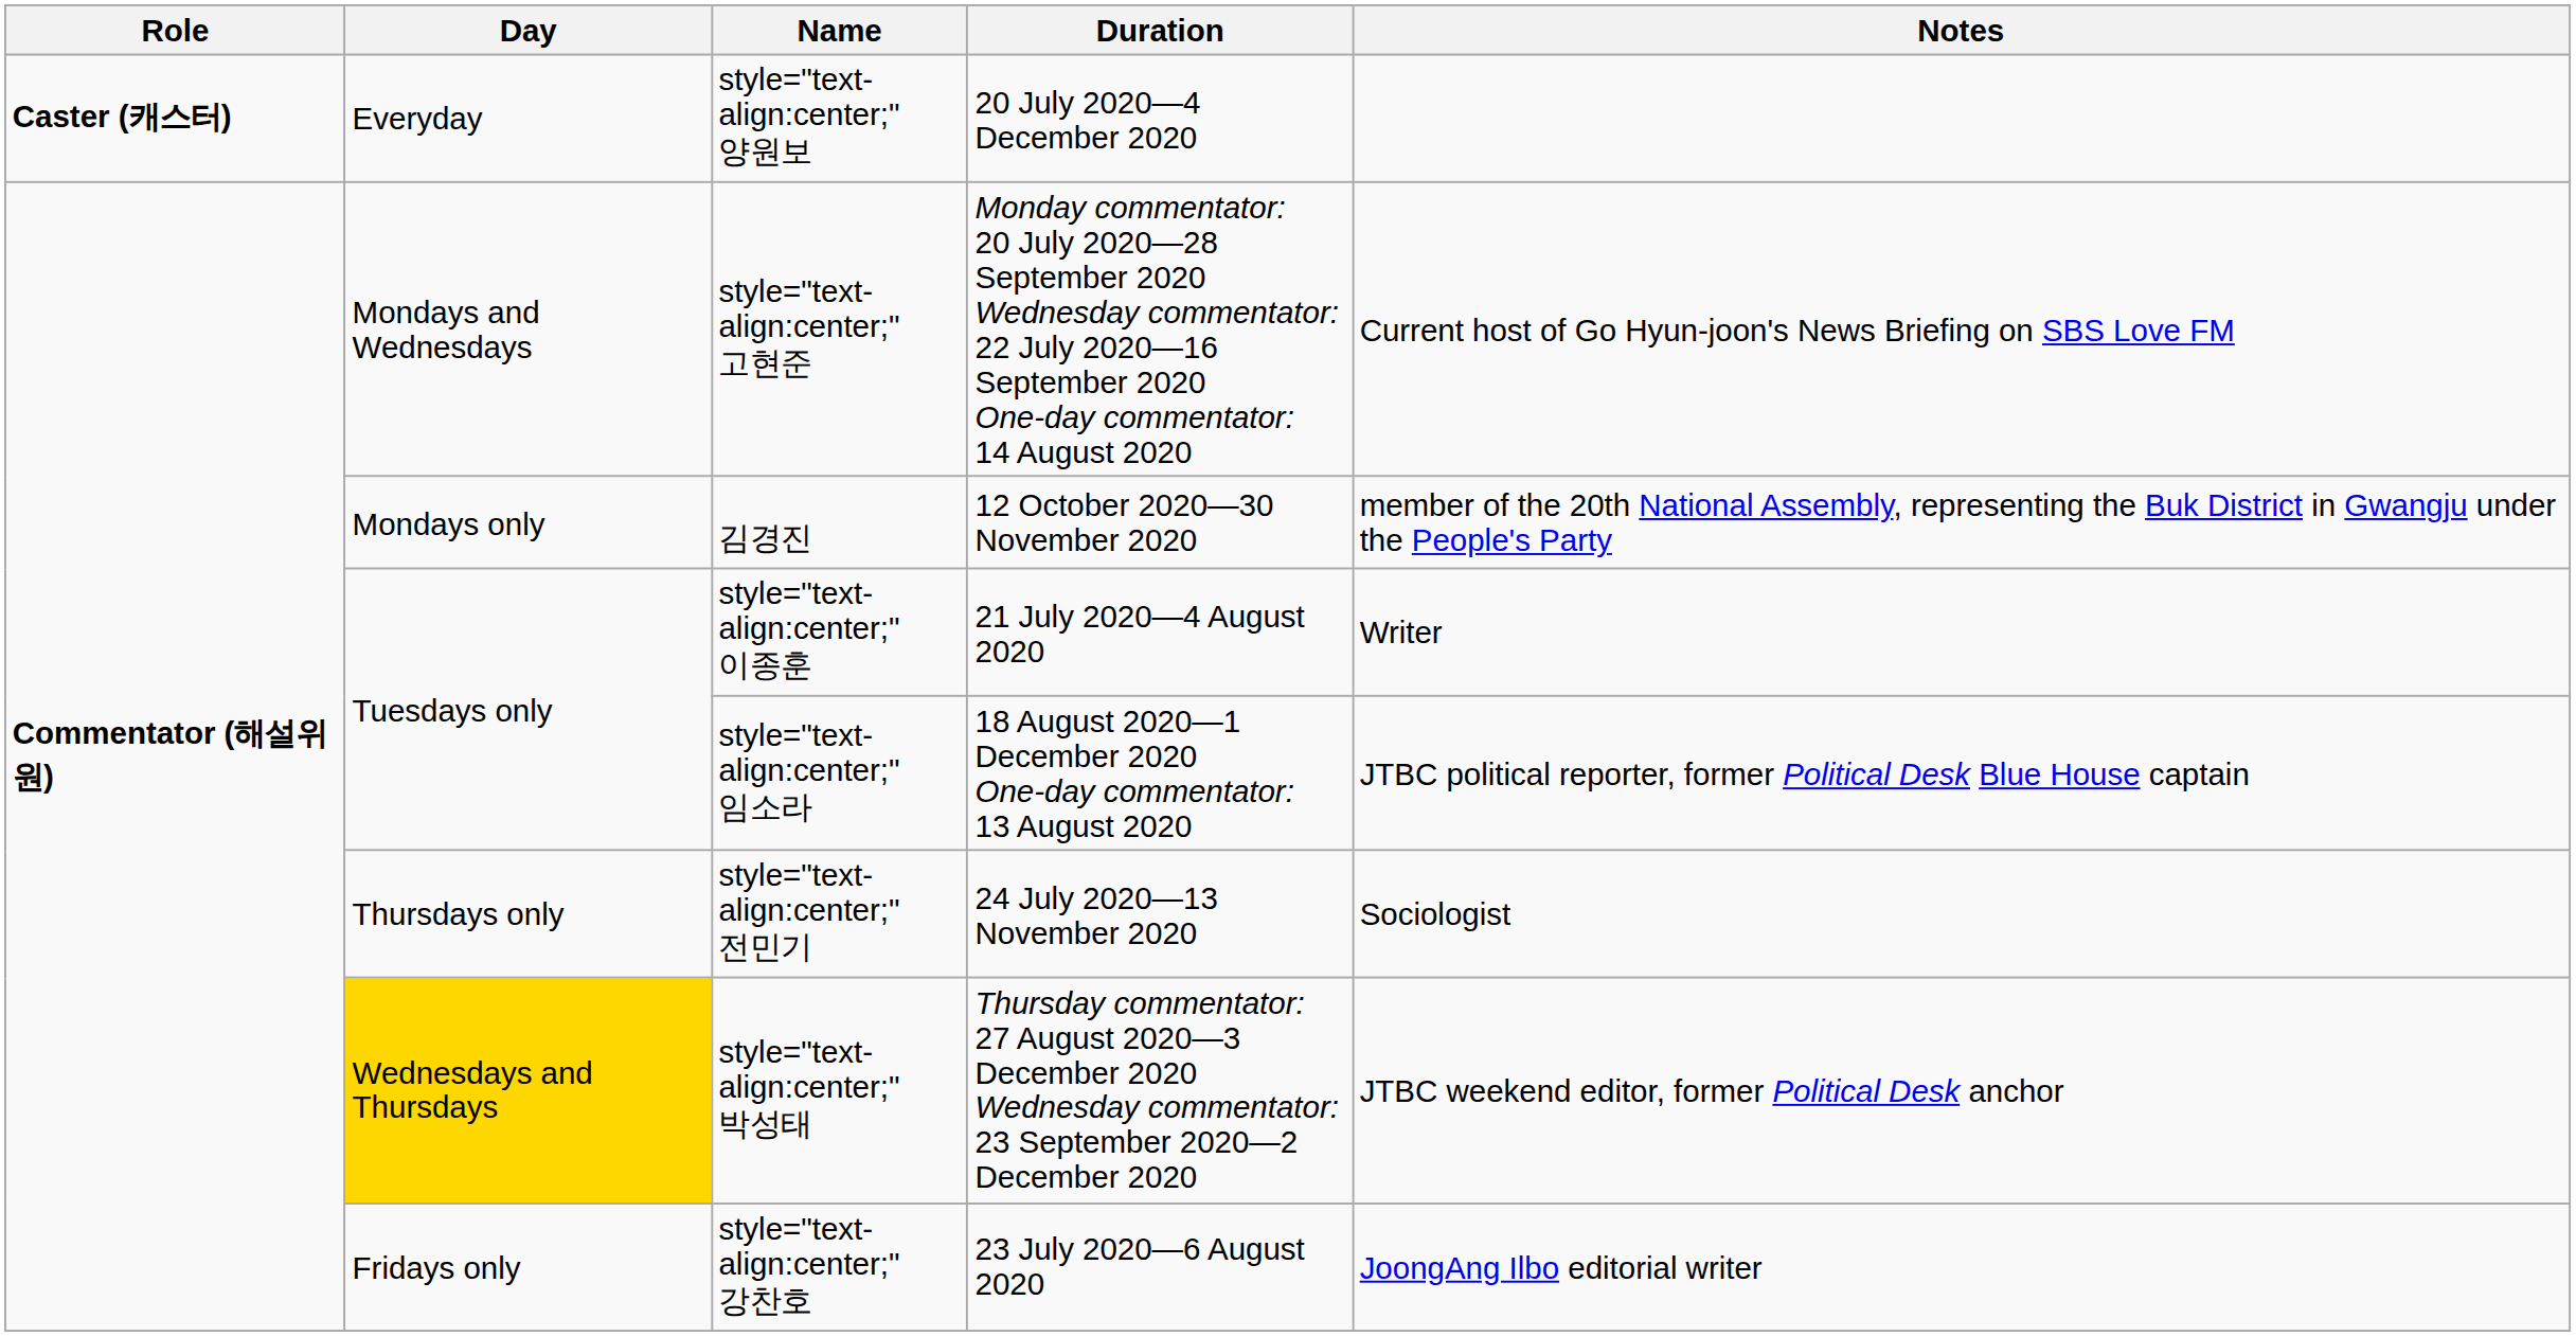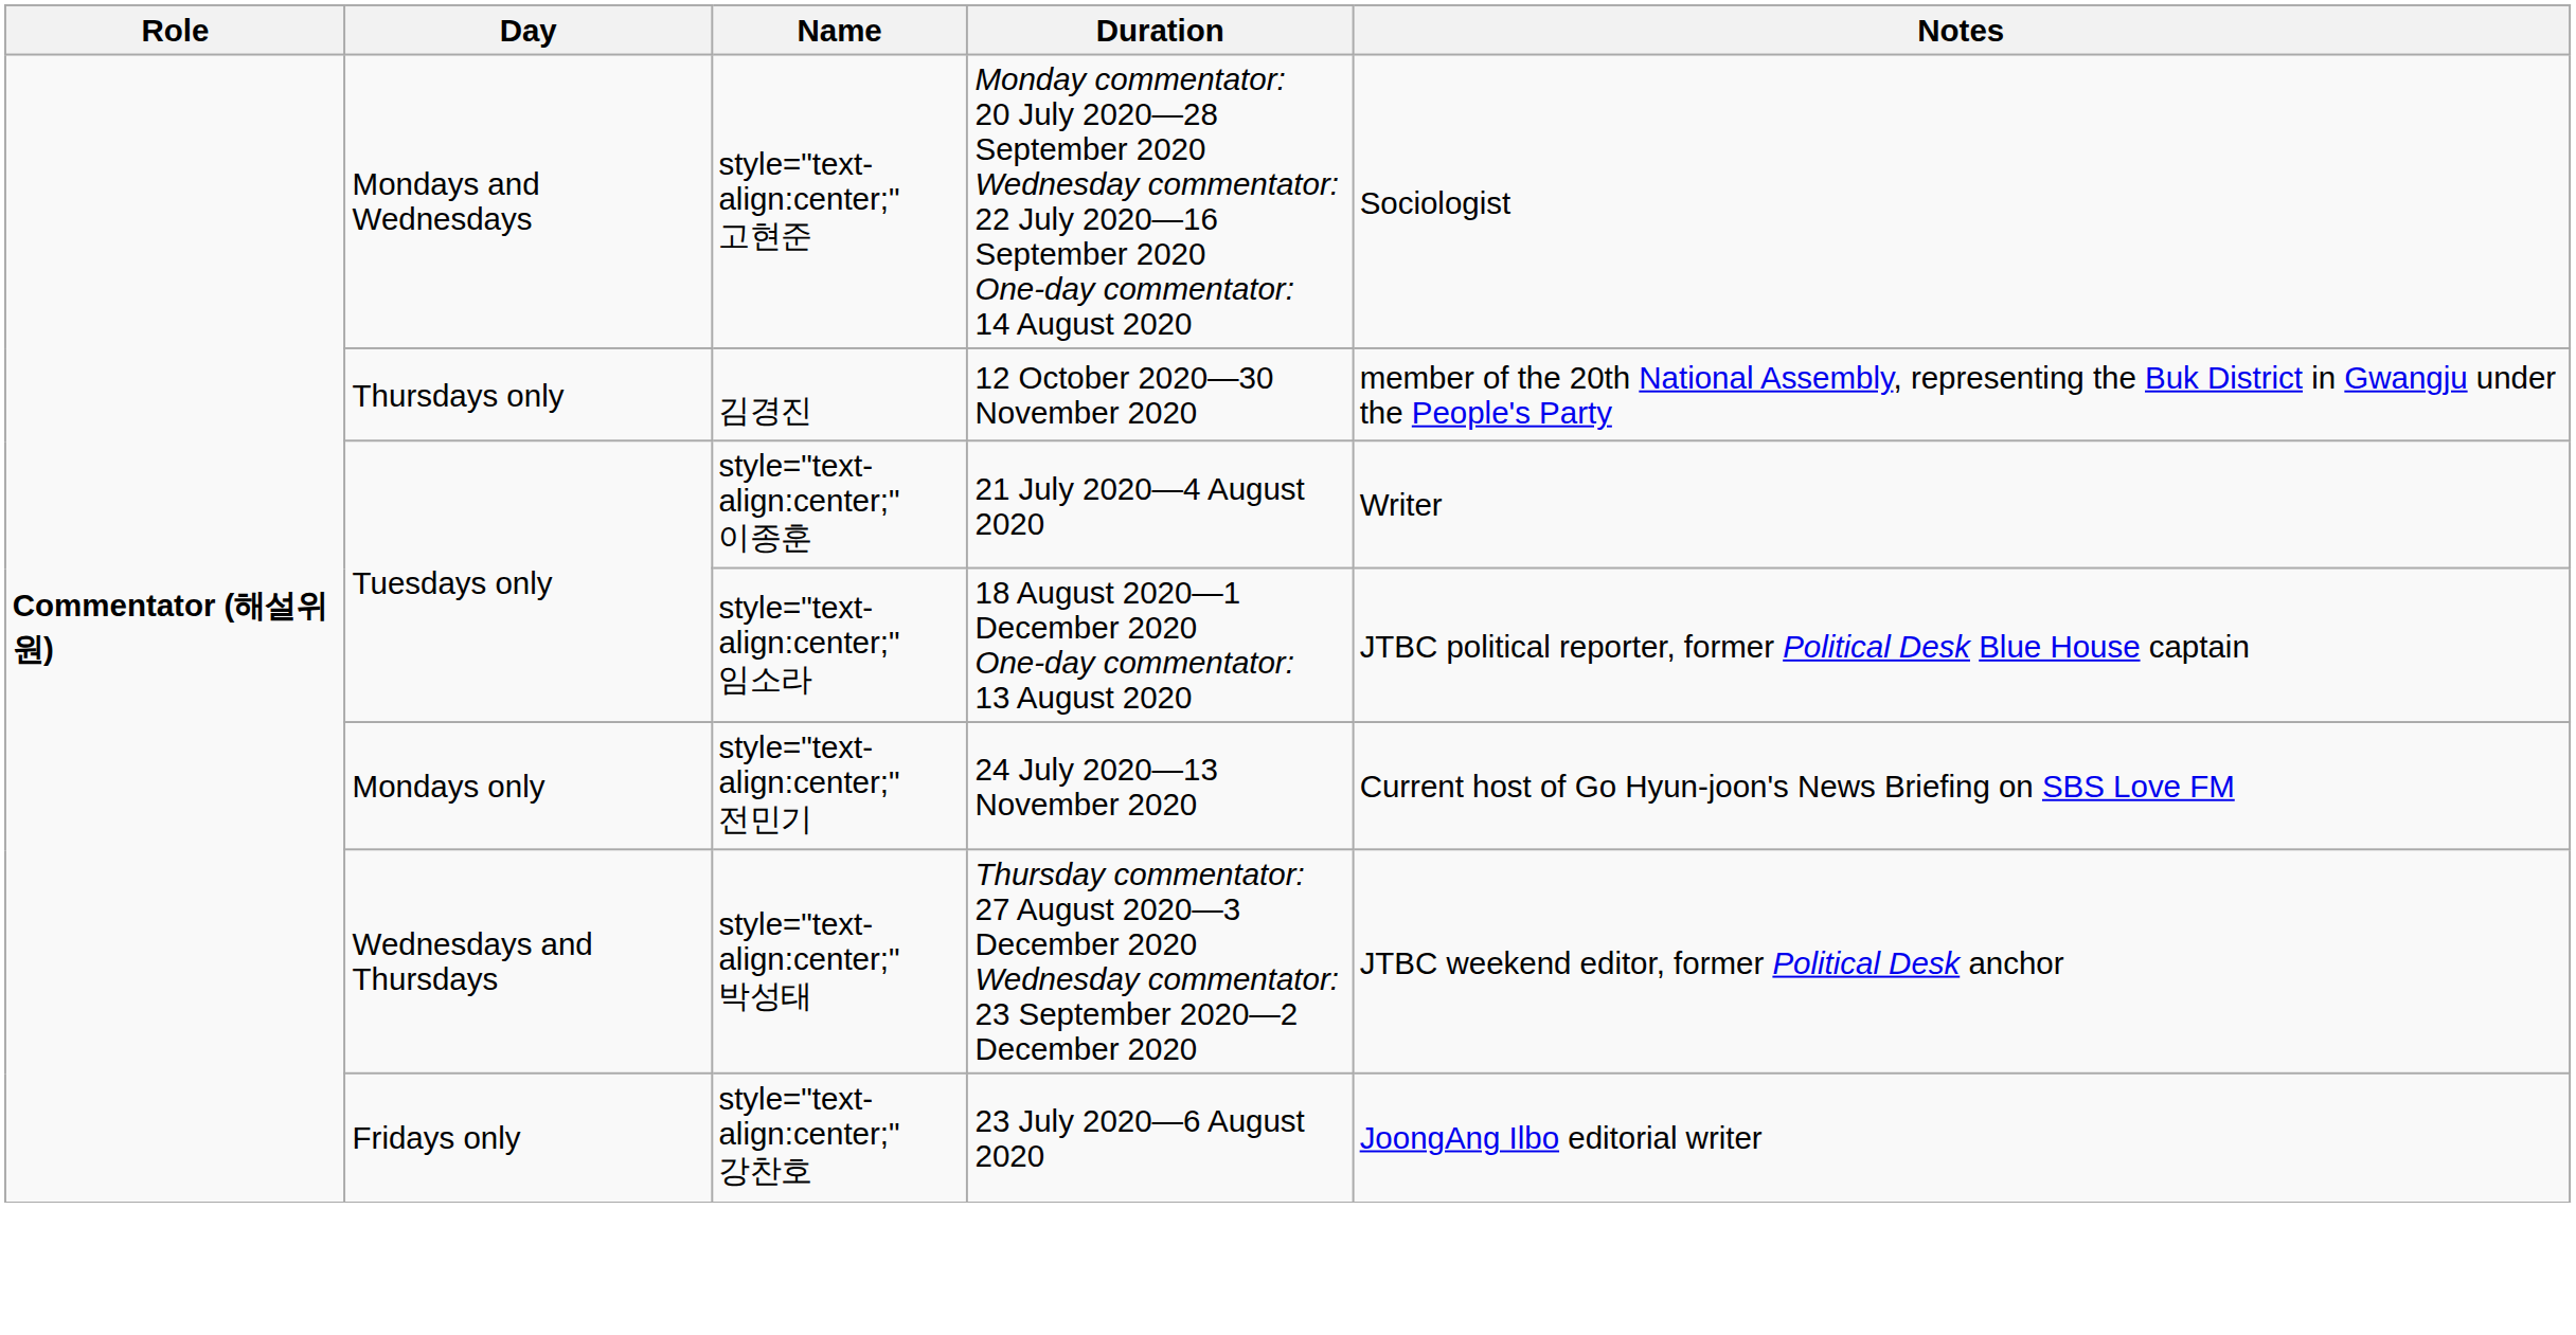- row: Caster (캐스터) | Everyday | style="text-align:center;" 양원보 | 20 July 2020—4 December 2020
style="text-align:center;" 고현준 | Notes: Current host of Go Hyun-joon's News Briefing on SBS Love FM -> Sociologist
김경진 | Day: Mondays only -> Thursdays only
style="text-align:center;" 전민기 | Day: Thursdays only -> Mondays only
style="text-align:center;" 전민기 | Notes: Sociologist -> Current host of Go Hyun-joon's News Briefing on SBS Love FM
style="text-align:center;" 박성태 | Day: gold background -> no background
